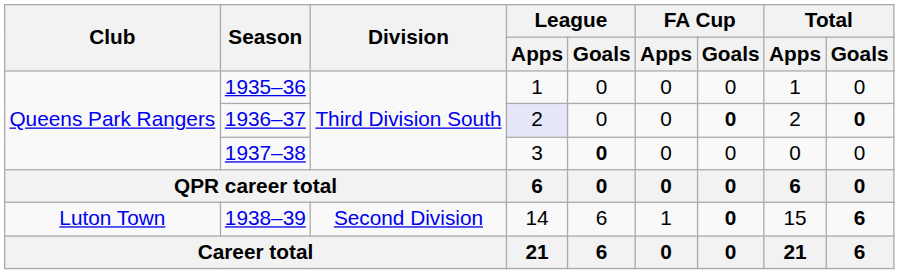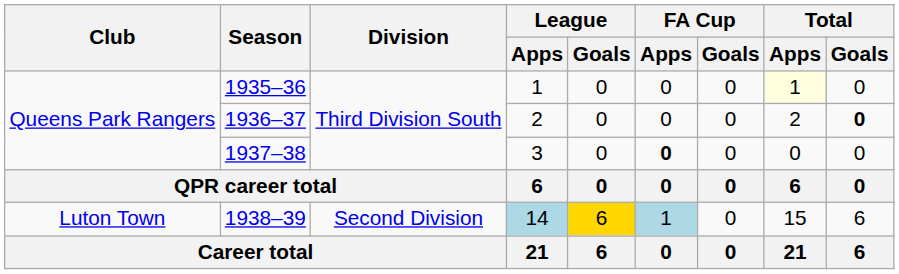1935–36 | Total / Apps: no background -> lightyellow background
1936–37 | League / Apps: lavender background -> no background
1936–37 | FA Cup / Goals: bold -> normal
1937–38 | League / Goals: bold -> normal
1937–38 | FA Cup / Apps: normal -> bold
1938–39 | League / Apps: no background -> lightblue background
1938–39 | League / Goals: no background -> gold background
1938–39 | FA Cup / Apps: no background -> lightblue background
1938–39 | FA Cup / Goals: bold -> normal
1938–39 | Total / Goals: bold -> normal
